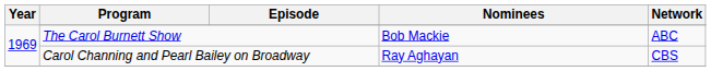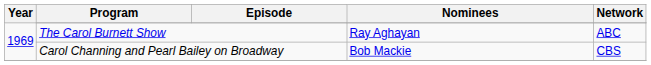The Carol Burnett Show | Nominees: Bob Mackie -> Ray Aghayan
Carol Channing and Pearl Bailey on Broadway | Nominees: Ray Aghayan -> Bob Mackie
